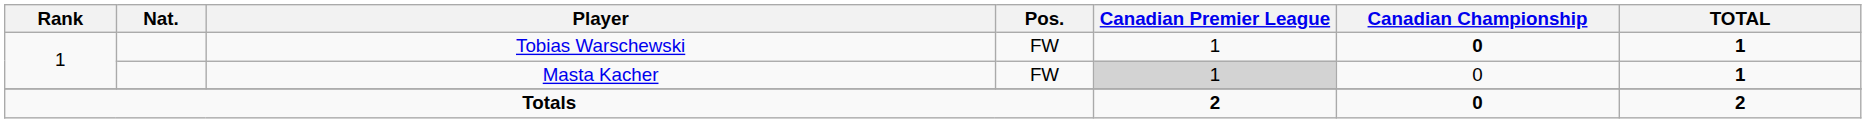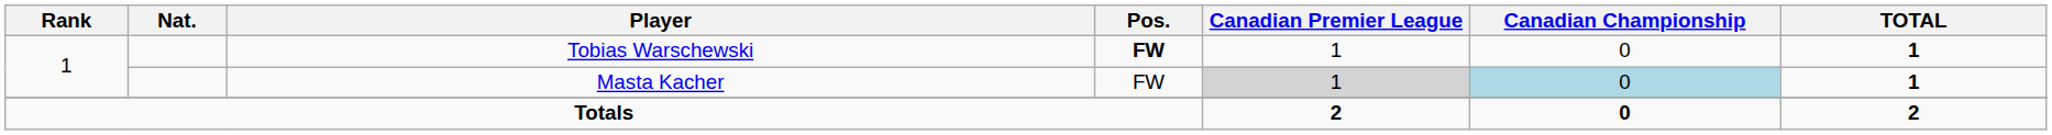Tobias Warschewski | Pos.: normal -> bold
Tobias Warschewski | Canadian Championship: bold -> normal
Masta Kacher | Canadian Championship: no background -> lightblue background
